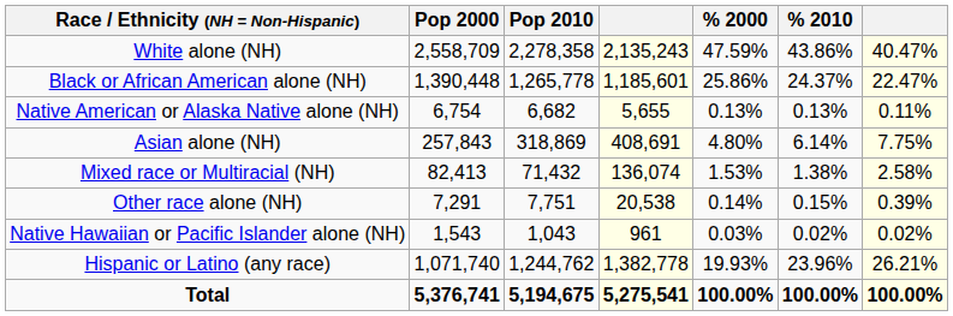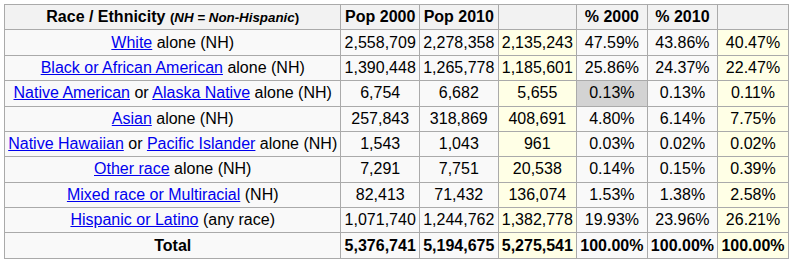Native American or Alaska Native alone (NH) | % 2000: no background -> lightgrey background
rows swapped: Native Hawaiian or Pacific Islander alone (NH) <-> Mixed race or Multiracial (NH)
